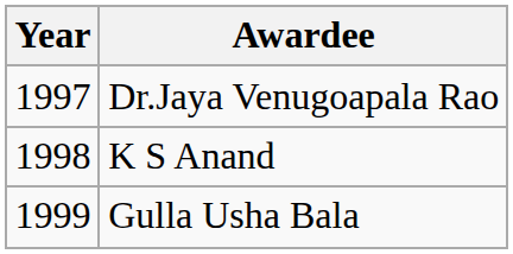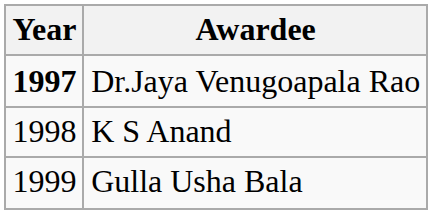Dr.Jaya Venugoapala Rao | Year: normal -> bold
